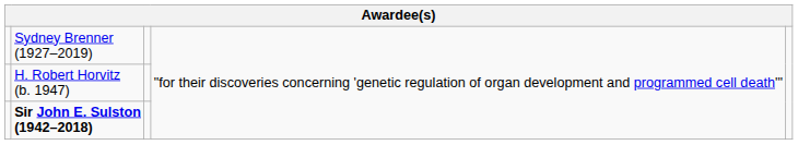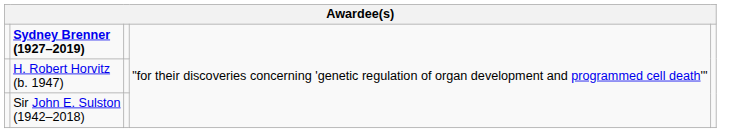Sydney Brenner (1927–2019) | column 2: normal -> bold
Sir John E. Sulston (1942–2018) | column 2: bold -> normal
